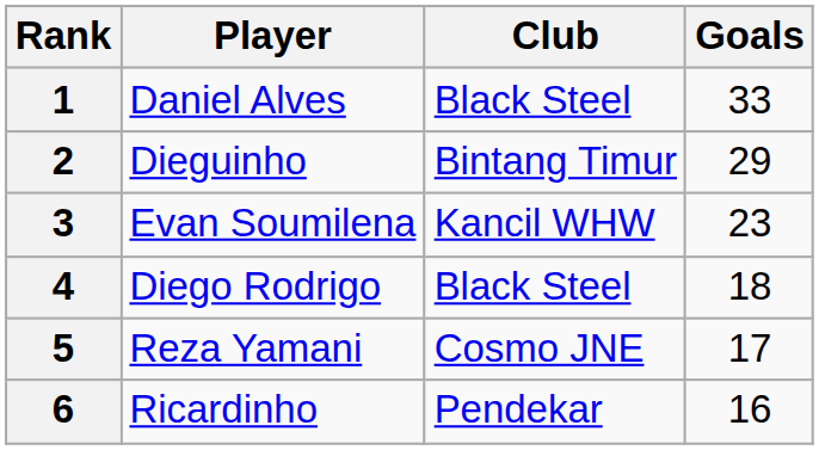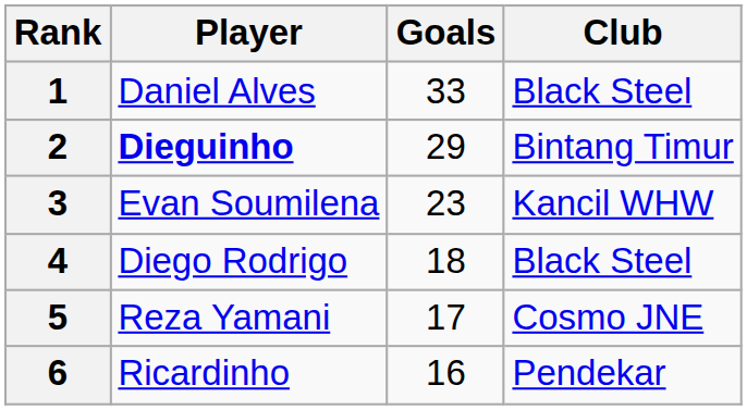columns swapped: Club <-> Goals
2 | Player: normal -> bold
